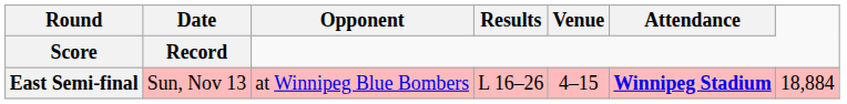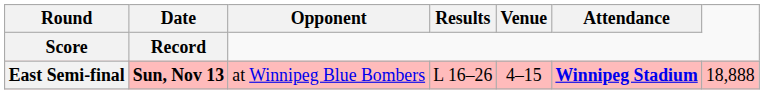East Semi-final | Date / Record: normal -> bold
East Semi-final | column 7: 18,884 -> 18,888
